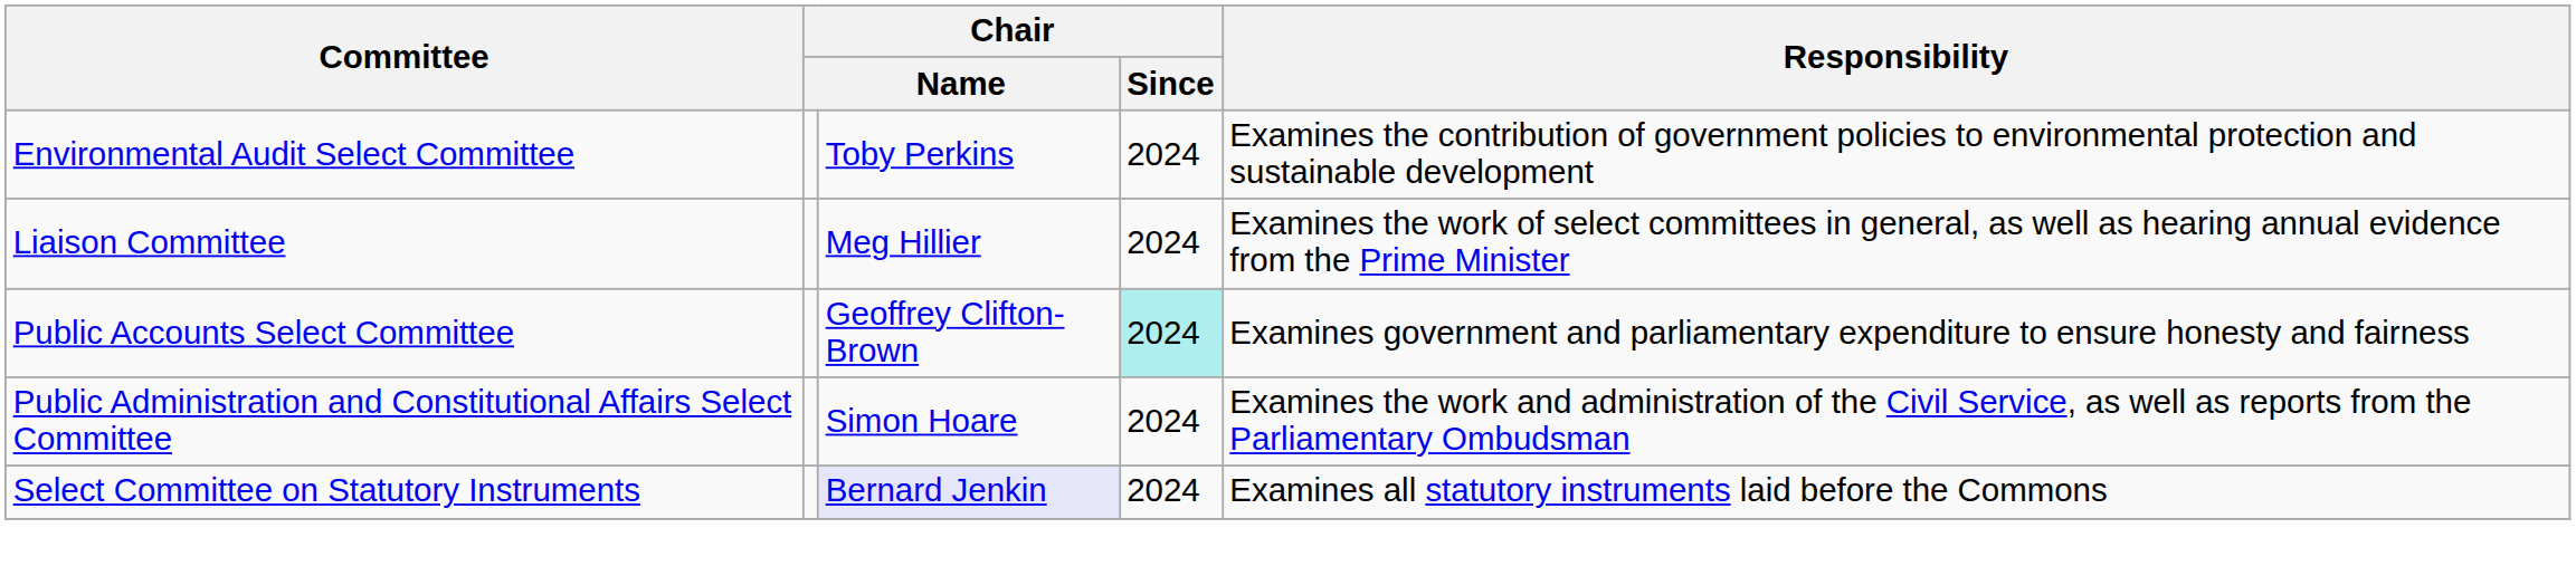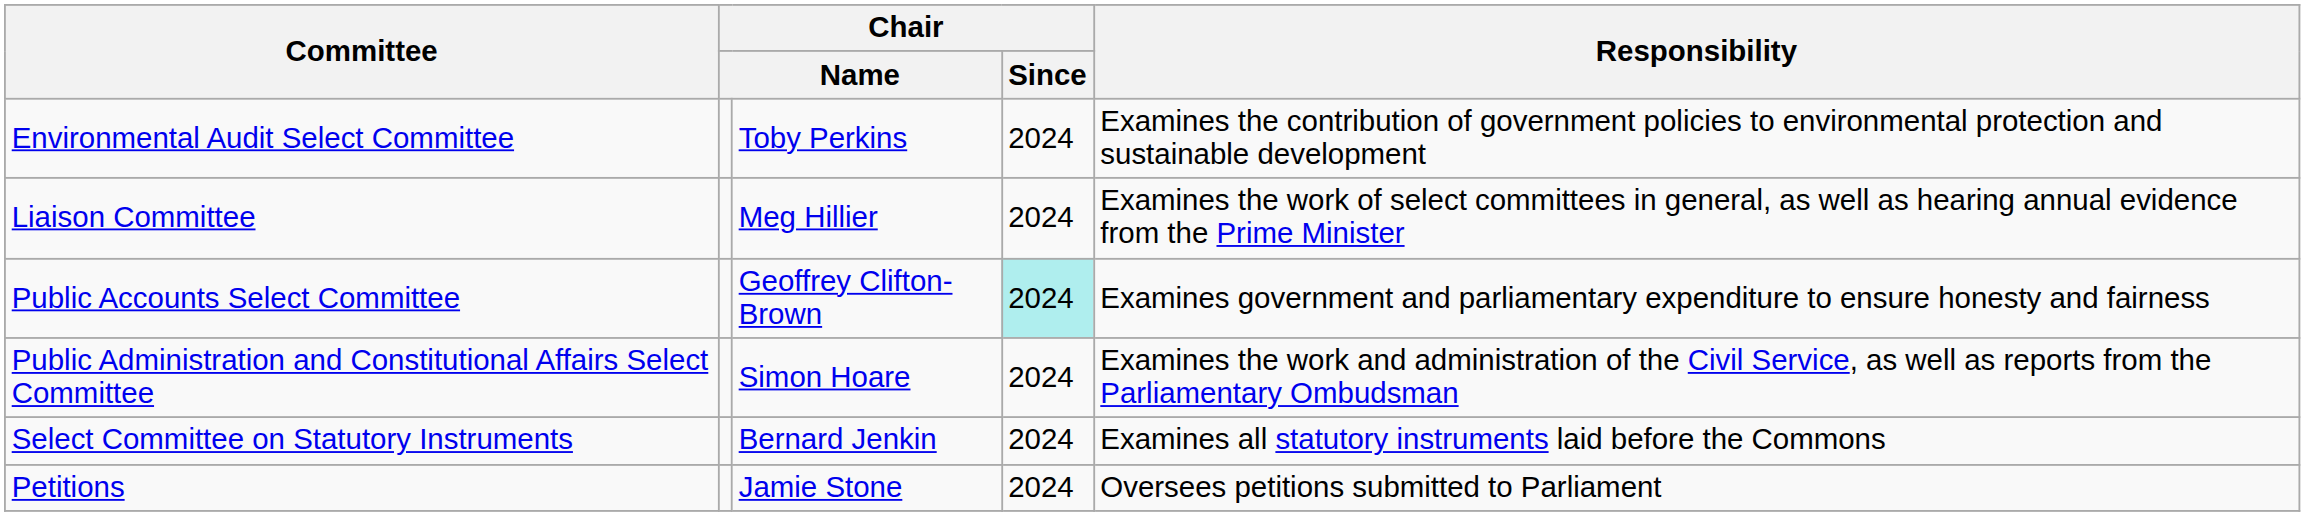Select Committee on Statutory Instruments | column 3: lavender background -> no background
+ row: Petitions | Jamie Stone | 2024 | Oversees petitions submitted to Parliament
